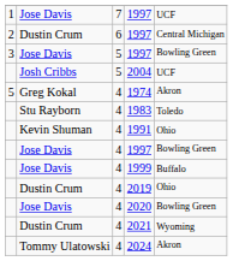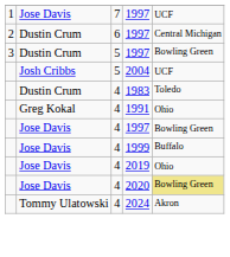3 / 1997 | column 2: Jose Davis -> Dustin Crum
- row: 5 | Greg Kokal | 4 | 1974 | Akron
1983 | column 2: Stu Rayborn -> Dustin Crum
1991 | column 2: Kevin Shuman -> Greg Kokal
2019 | column 2: Dustin Crum -> Jose Davis
2020 | column 5: no background -> khaki background
- row: Dustin Crum | 4 | 2021 | Wyoming
